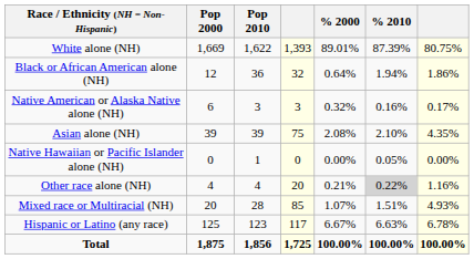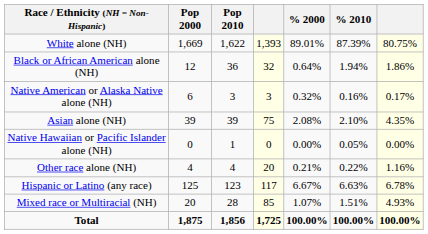Other race alone (NH) | % 2010: lightgrey background -> no background
rows swapped: Mixed race or Multiracial (NH) <-> Hispanic or Latino (any race)
